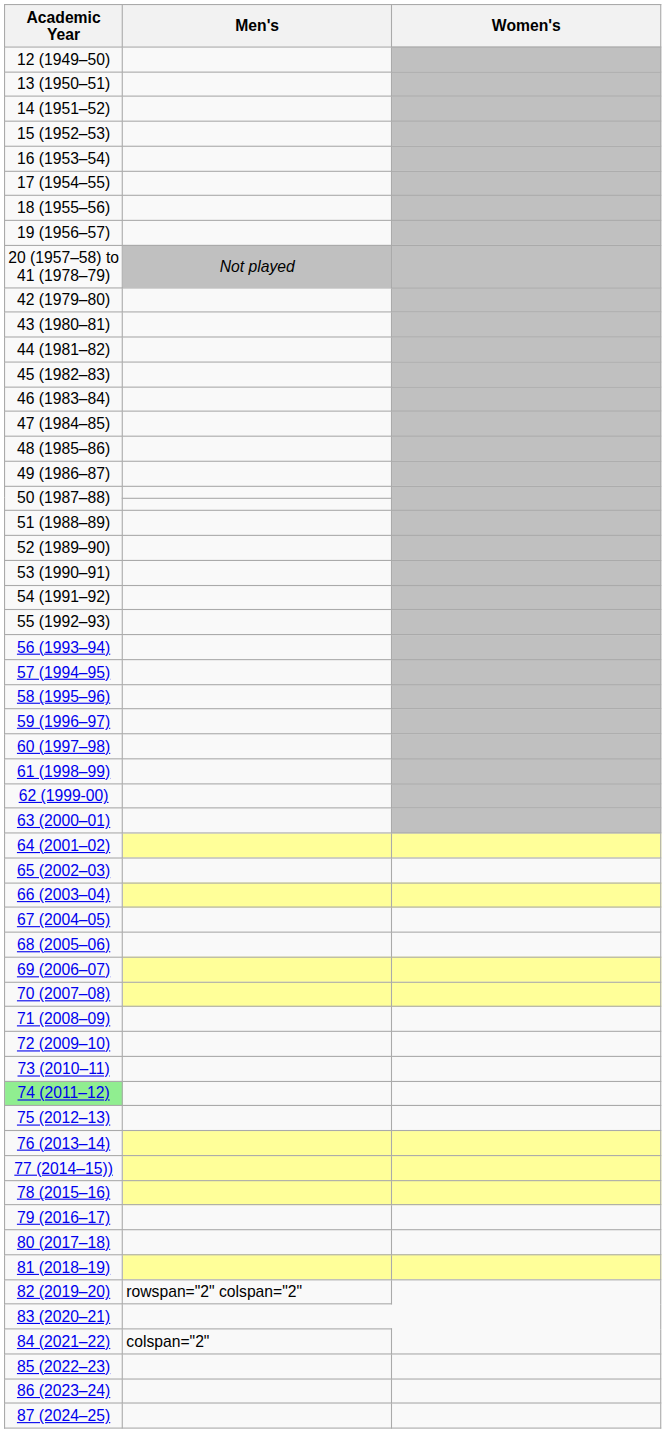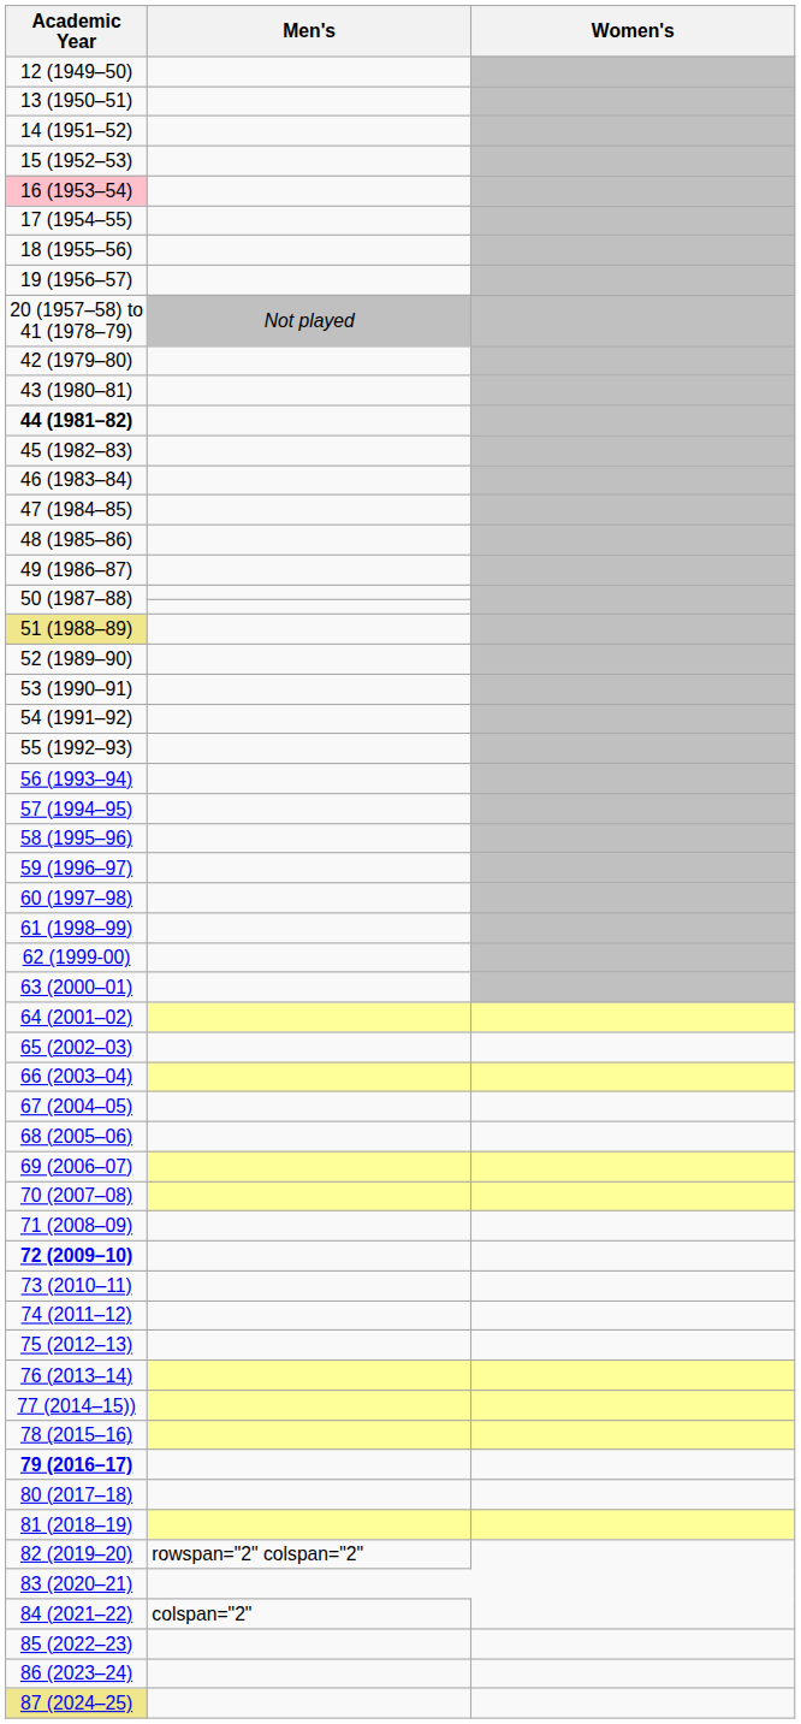16 (1953–54) | Academic Year: no background -> pink background
44 (1981–82) | Academic Year: normal -> bold
51 (1988–89) | Academic Year: no background -> khaki background
72 (2009–10) | Academic Year: normal -> bold
74 (2011–12) | Academic Year: lightgreen background -> no background
79 (2016–17) | Academic Year: normal -> bold
87 (2024–25) | Academic Year: no background -> khaki background
